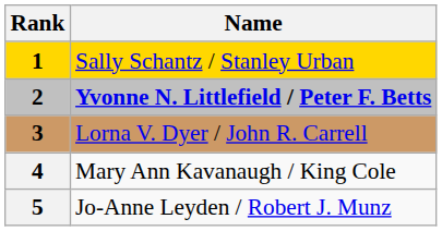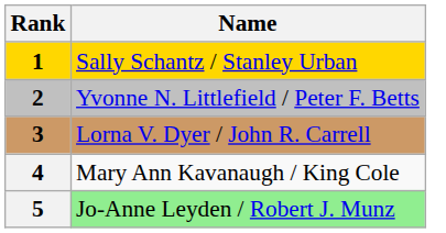Yvonne N. Littlefield / Peter F. Betts | Name: bold -> normal
Jo-Anne Leyden / Robert J. Munz | Name: no background -> lightgreen background
